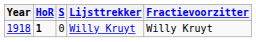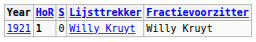row 2 | Year: 1918 -> 1921
